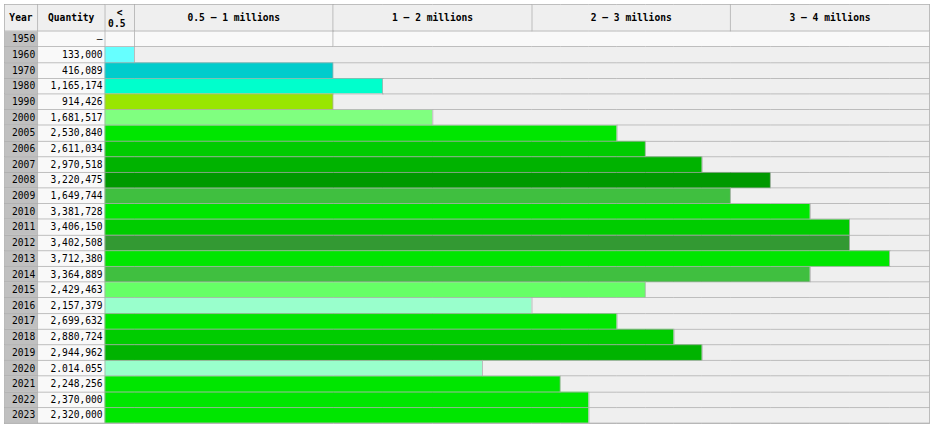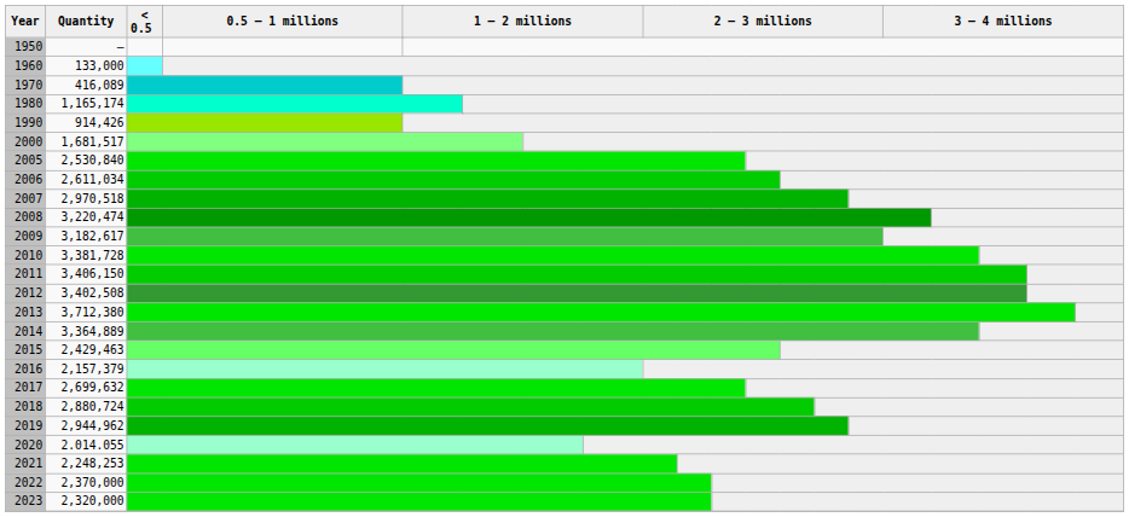2008 | Quantity: 3,220,475 -> 3,220,474
2009 | Quantity: 1,649,744 -> 3,182,617
2021 | Quantity: 2,248,256 -> 2,248,253
